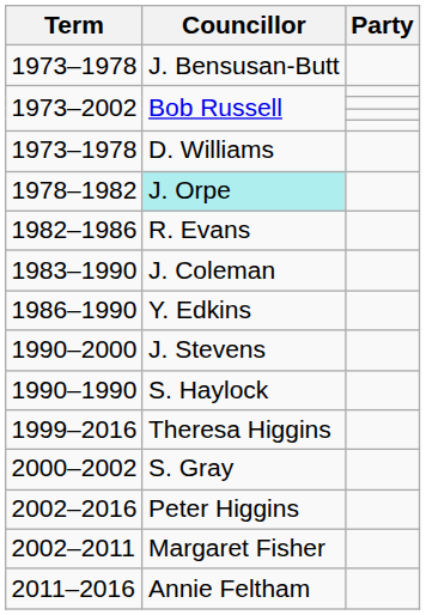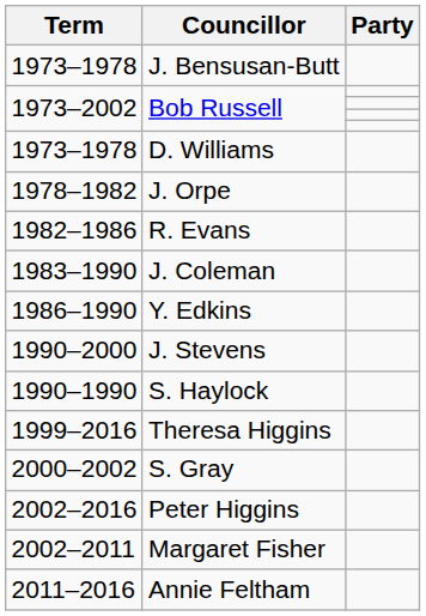J. Orpe | Councillor: paleturquoise background -> no background
